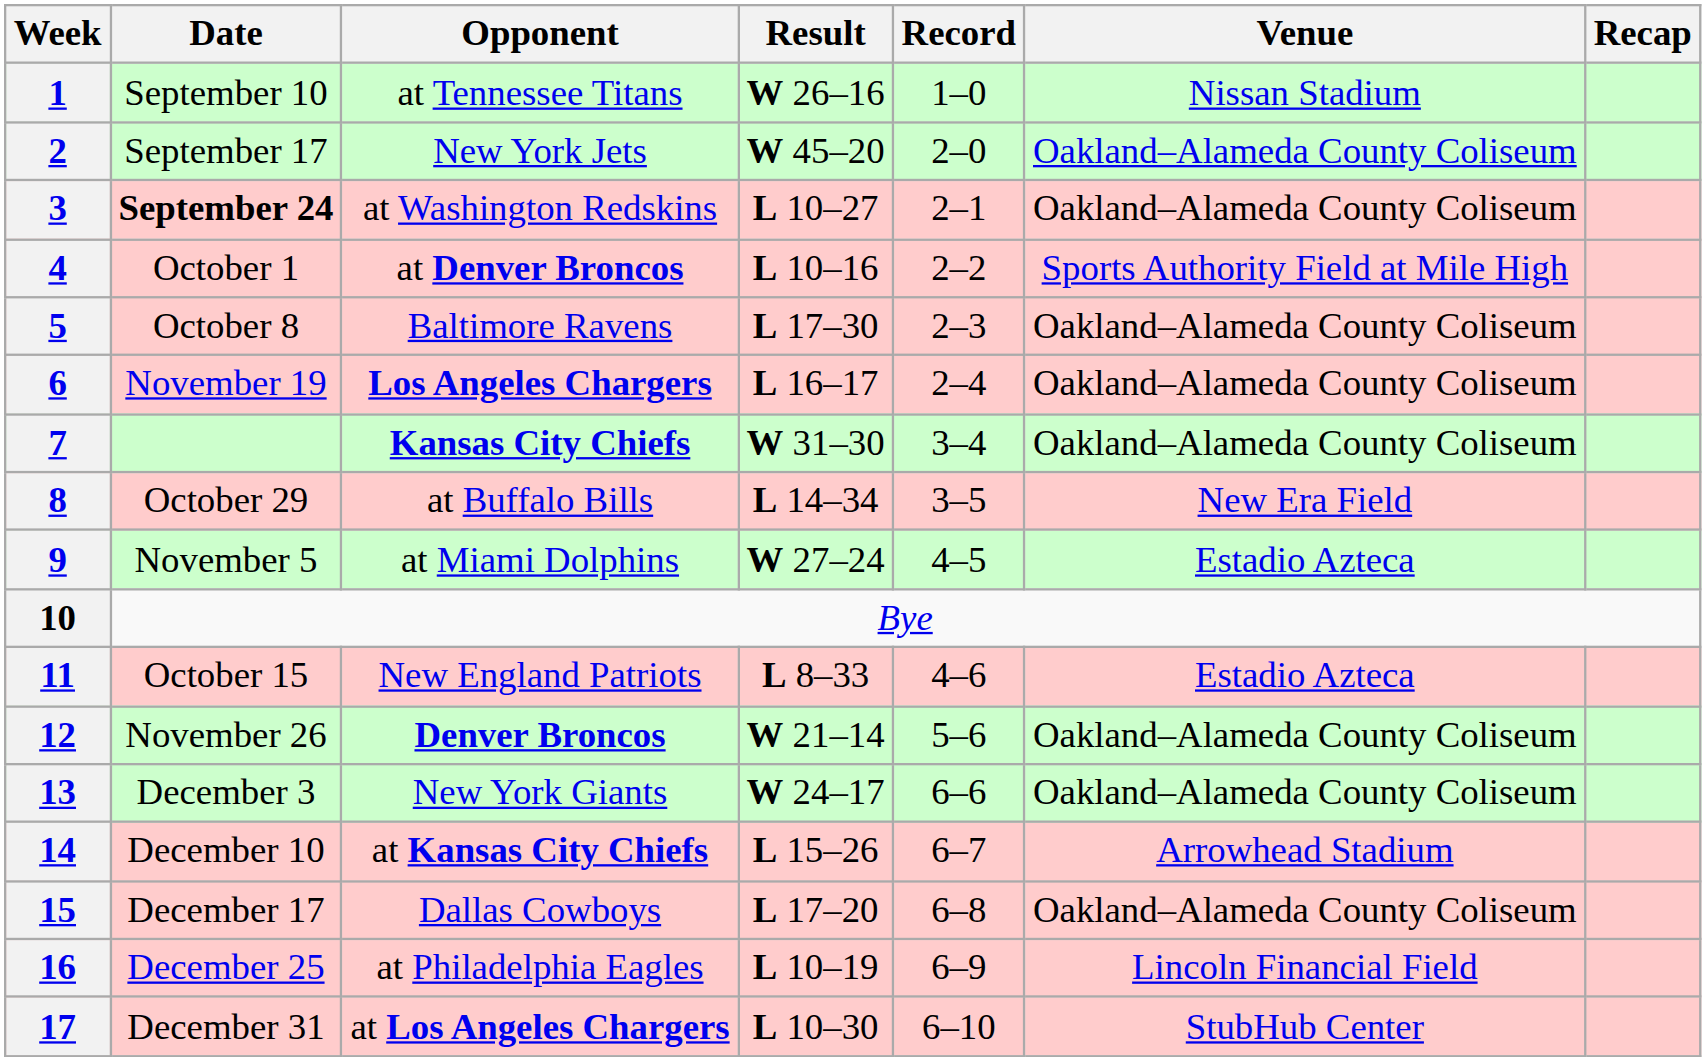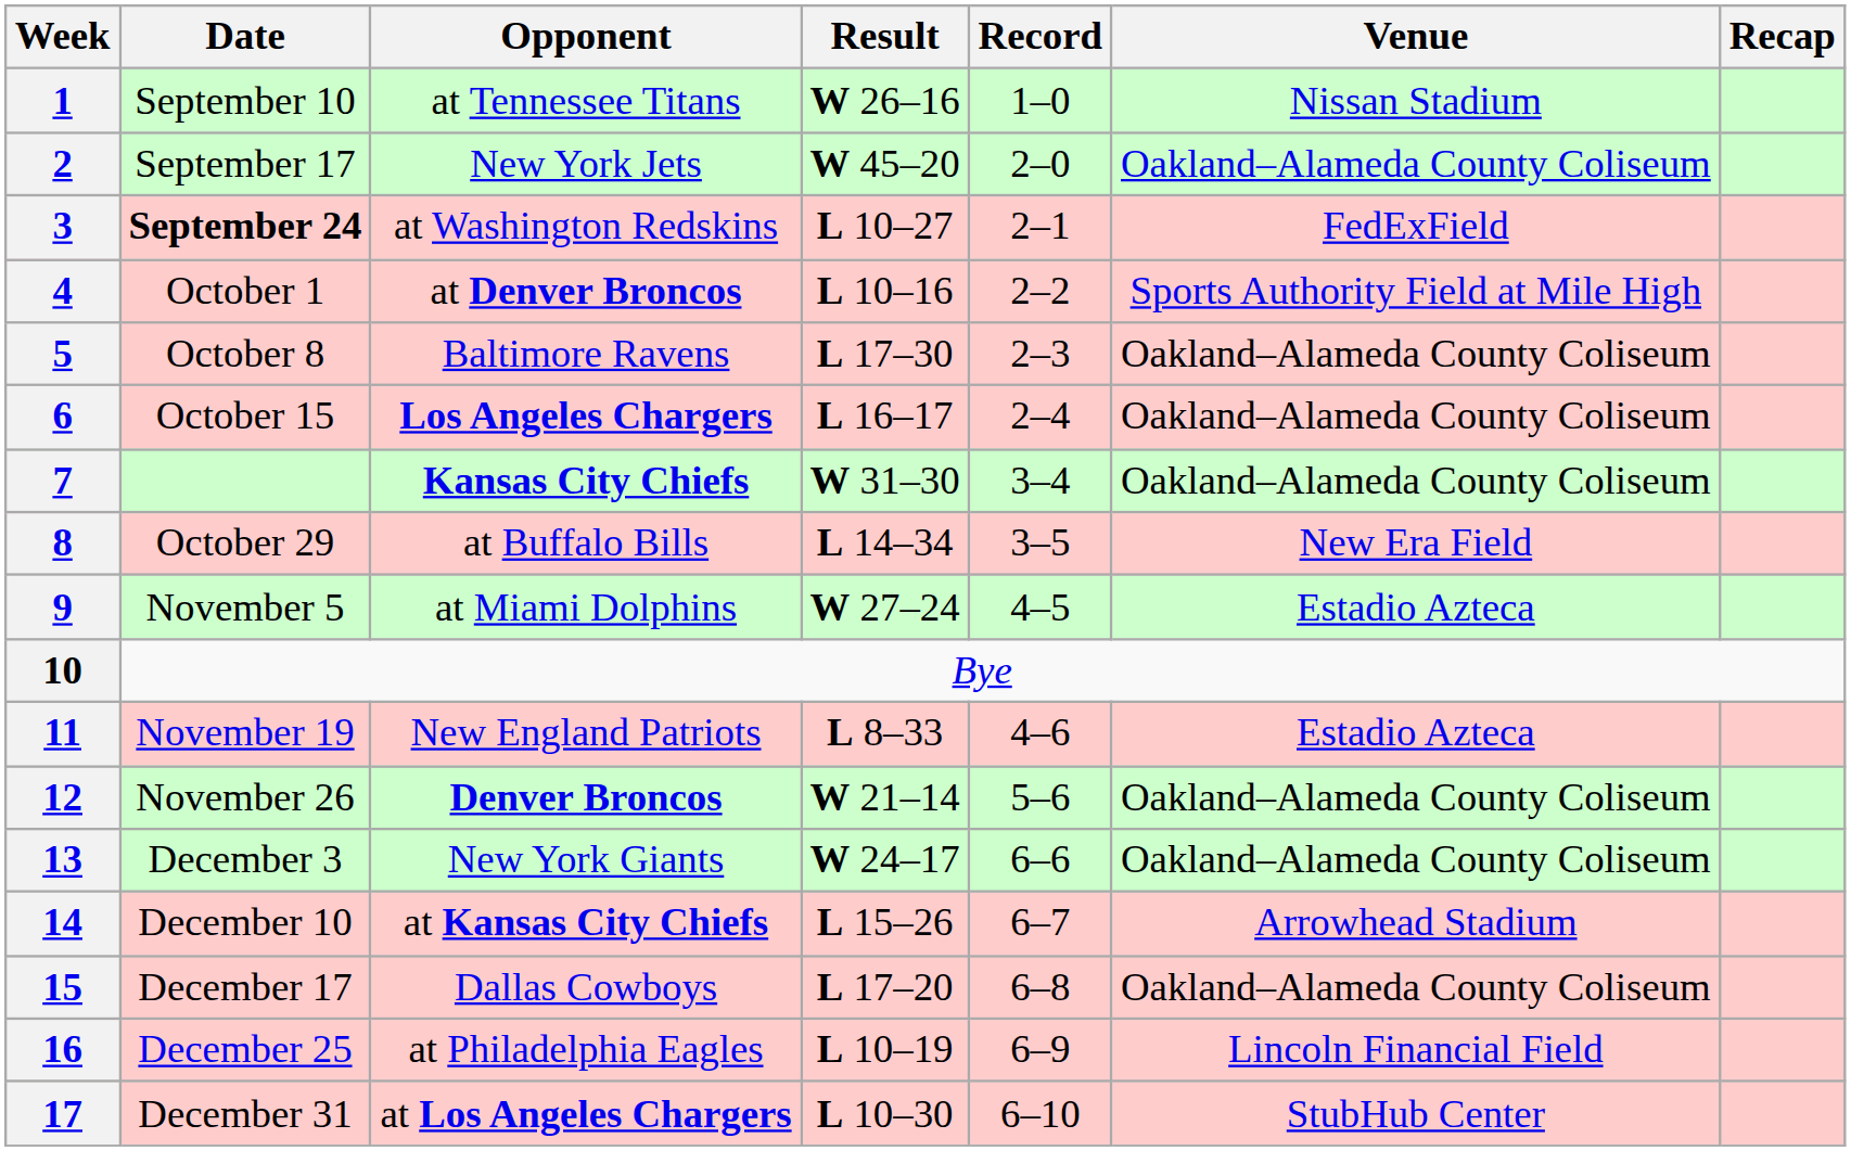3 | Venue: Oakland–Alameda County Coliseum -> FedExField
6 | Date: November 19 -> October 15
11 | Date: October 15 -> November 19
